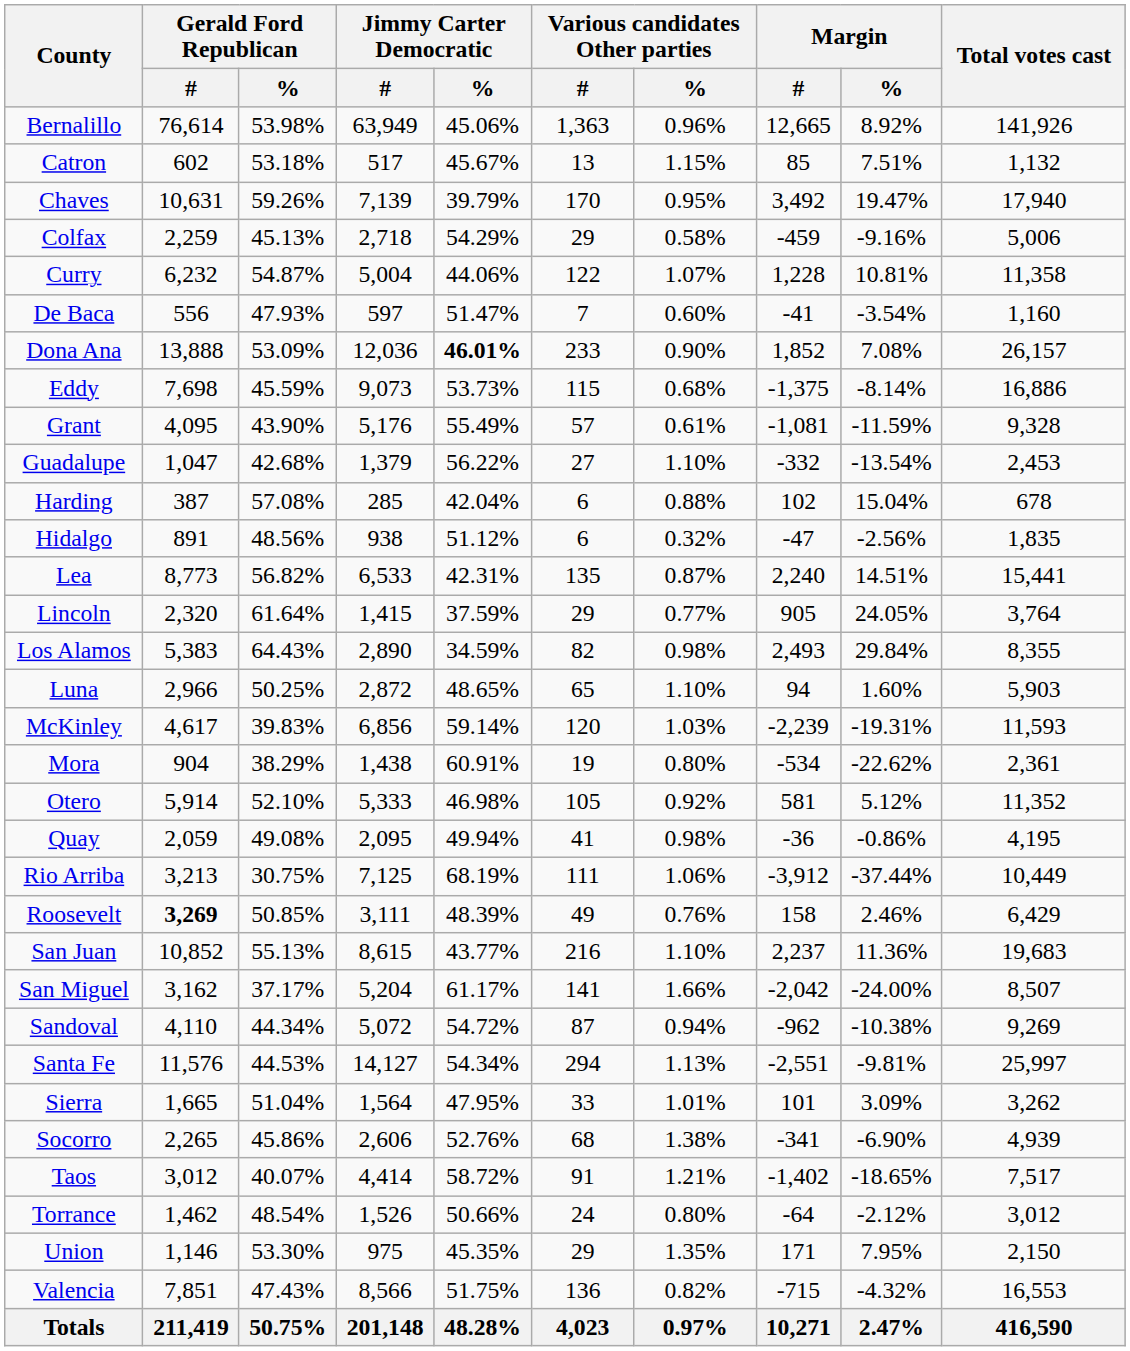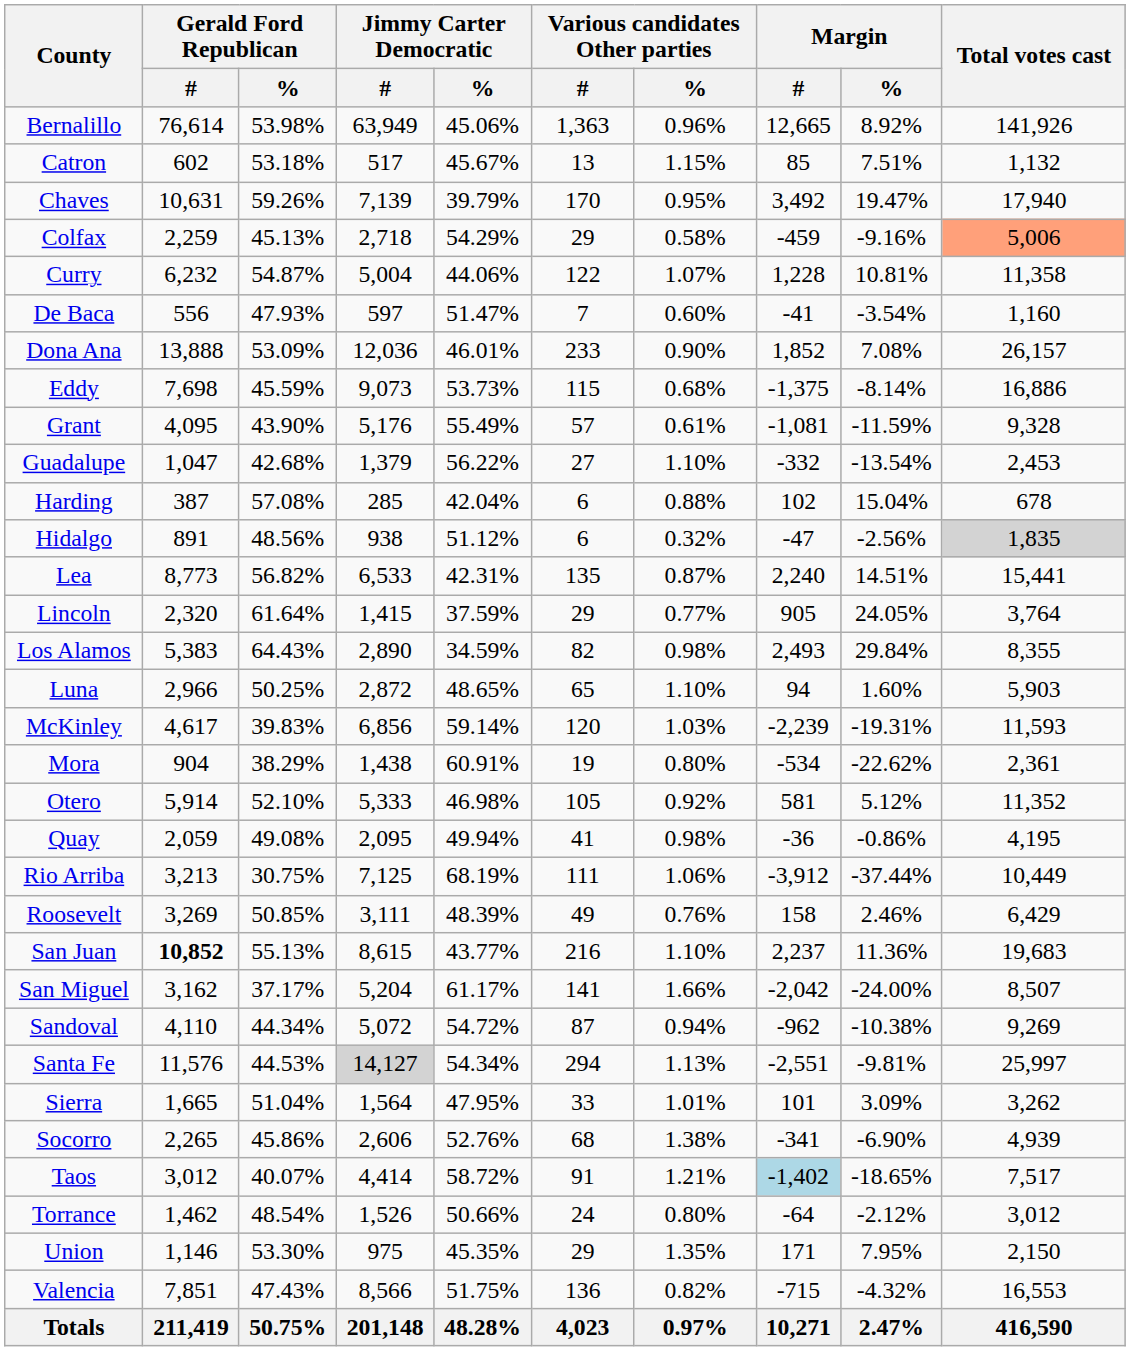Colfax | Total votes cast: no background -> lightsalmon background
Dona Ana | Jimmy Carter Democratic / %: bold -> normal
Hidalgo | Total votes cast: no background -> lightgrey background
Roosevelt | Gerald Ford Republican / #: bold -> normal
San Juan | Gerald Ford Republican / #: normal -> bold
Santa Fe | Jimmy Carter Democratic / #: no background -> lightgrey background
Taos | Margin / #: no background -> lightblue background
